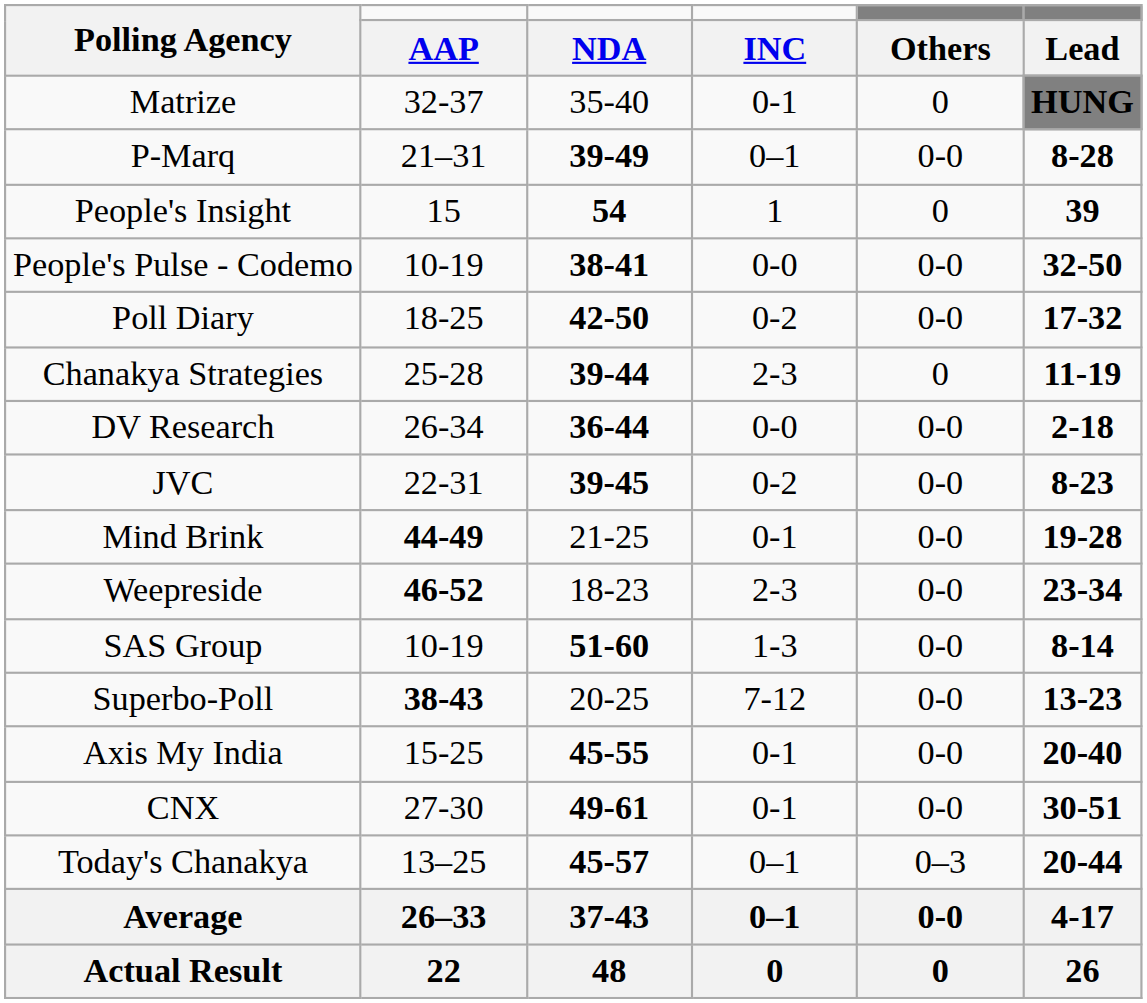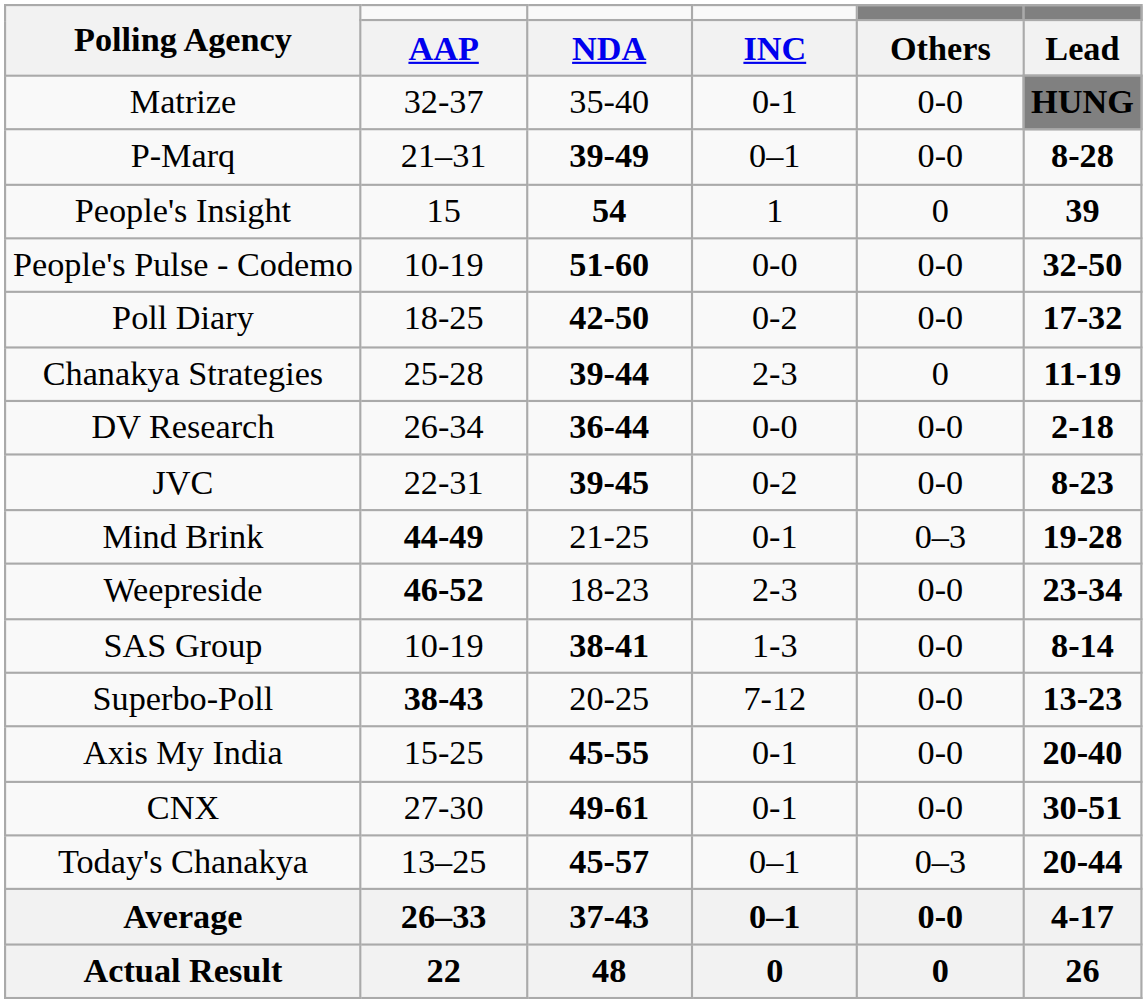Matrize | Others: 0 -> 0-0
People's Pulse - Codemo | NDA: 38-41 -> 51-60
Mind Brink | Others: 0-0 -> 0–3
SAS Group | NDA: 51-60 -> 38-41
